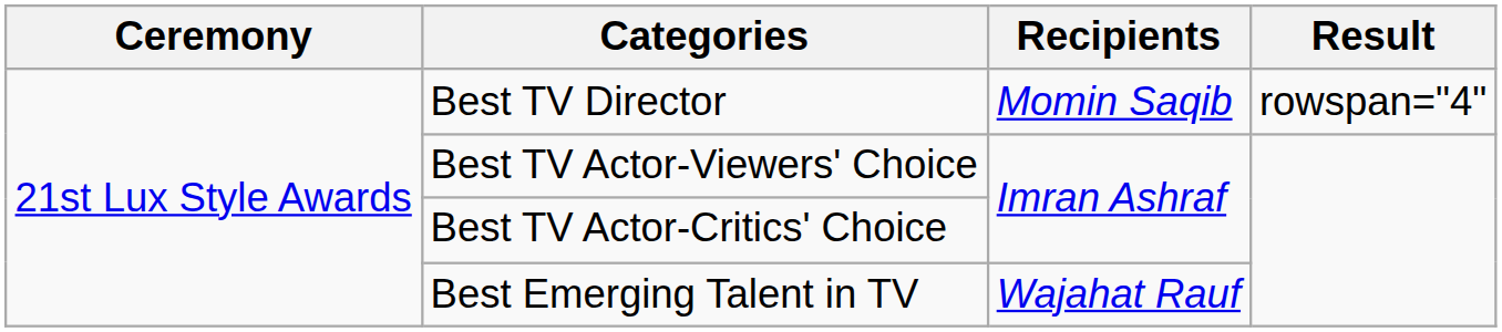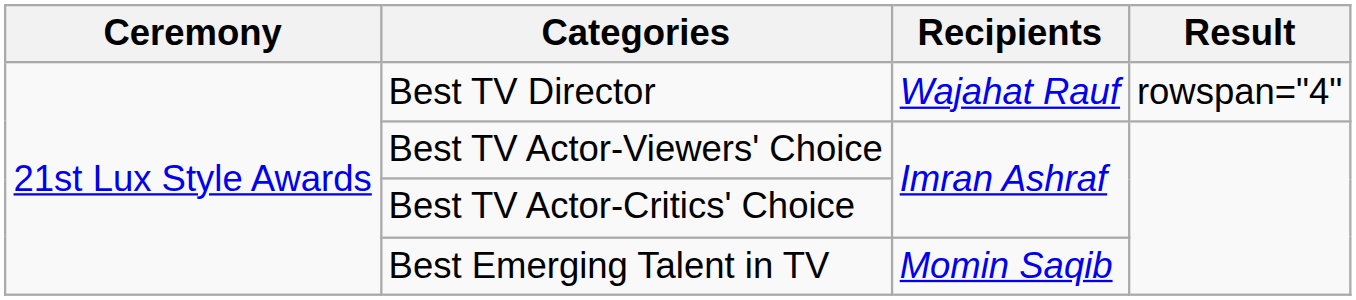Best TV Director | Recipients: Momin Saqib -> Wajahat Rauf
Best Emerging Talent in TV | Recipients: Wajahat Rauf -> Momin Saqib
